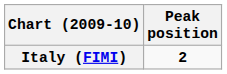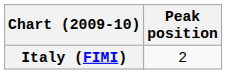Italy (FIMI) | Peak position: bold -> normal
